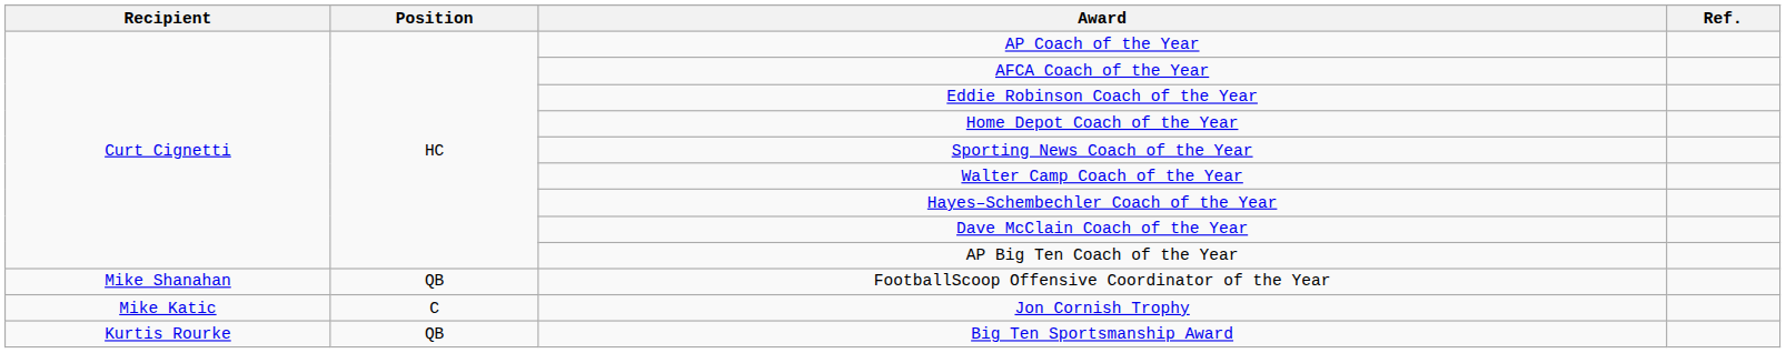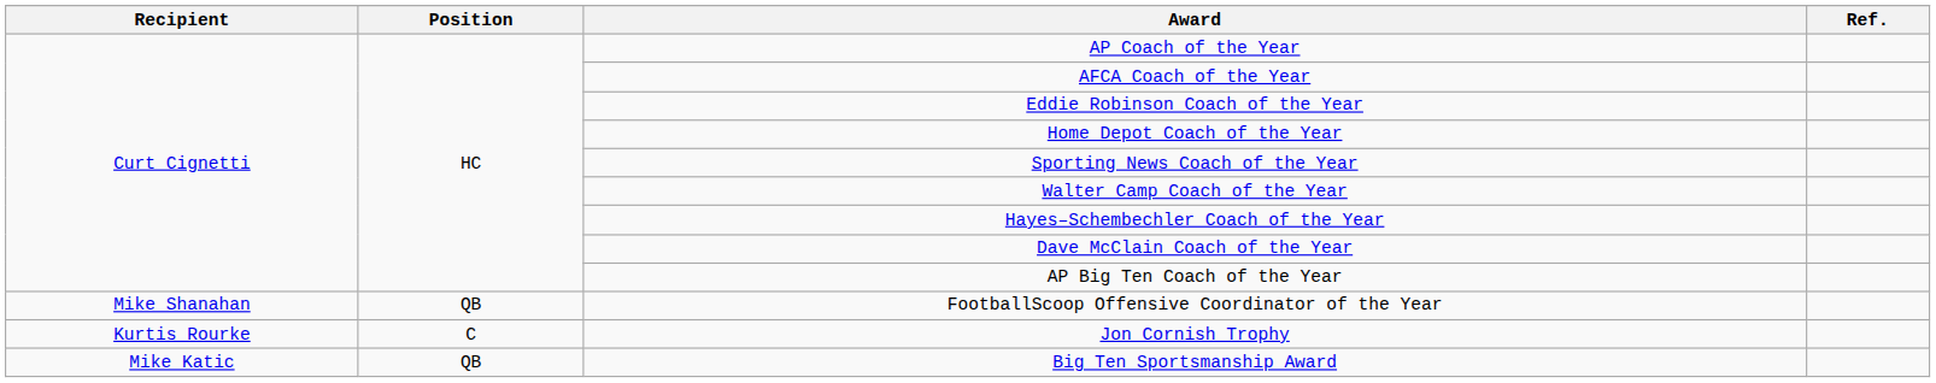Jon Cornish Trophy | Recipient: Mike Katic -> Kurtis Rourke
Big Ten Sportsmanship Award | Recipient: Kurtis Rourke -> Mike Katic
